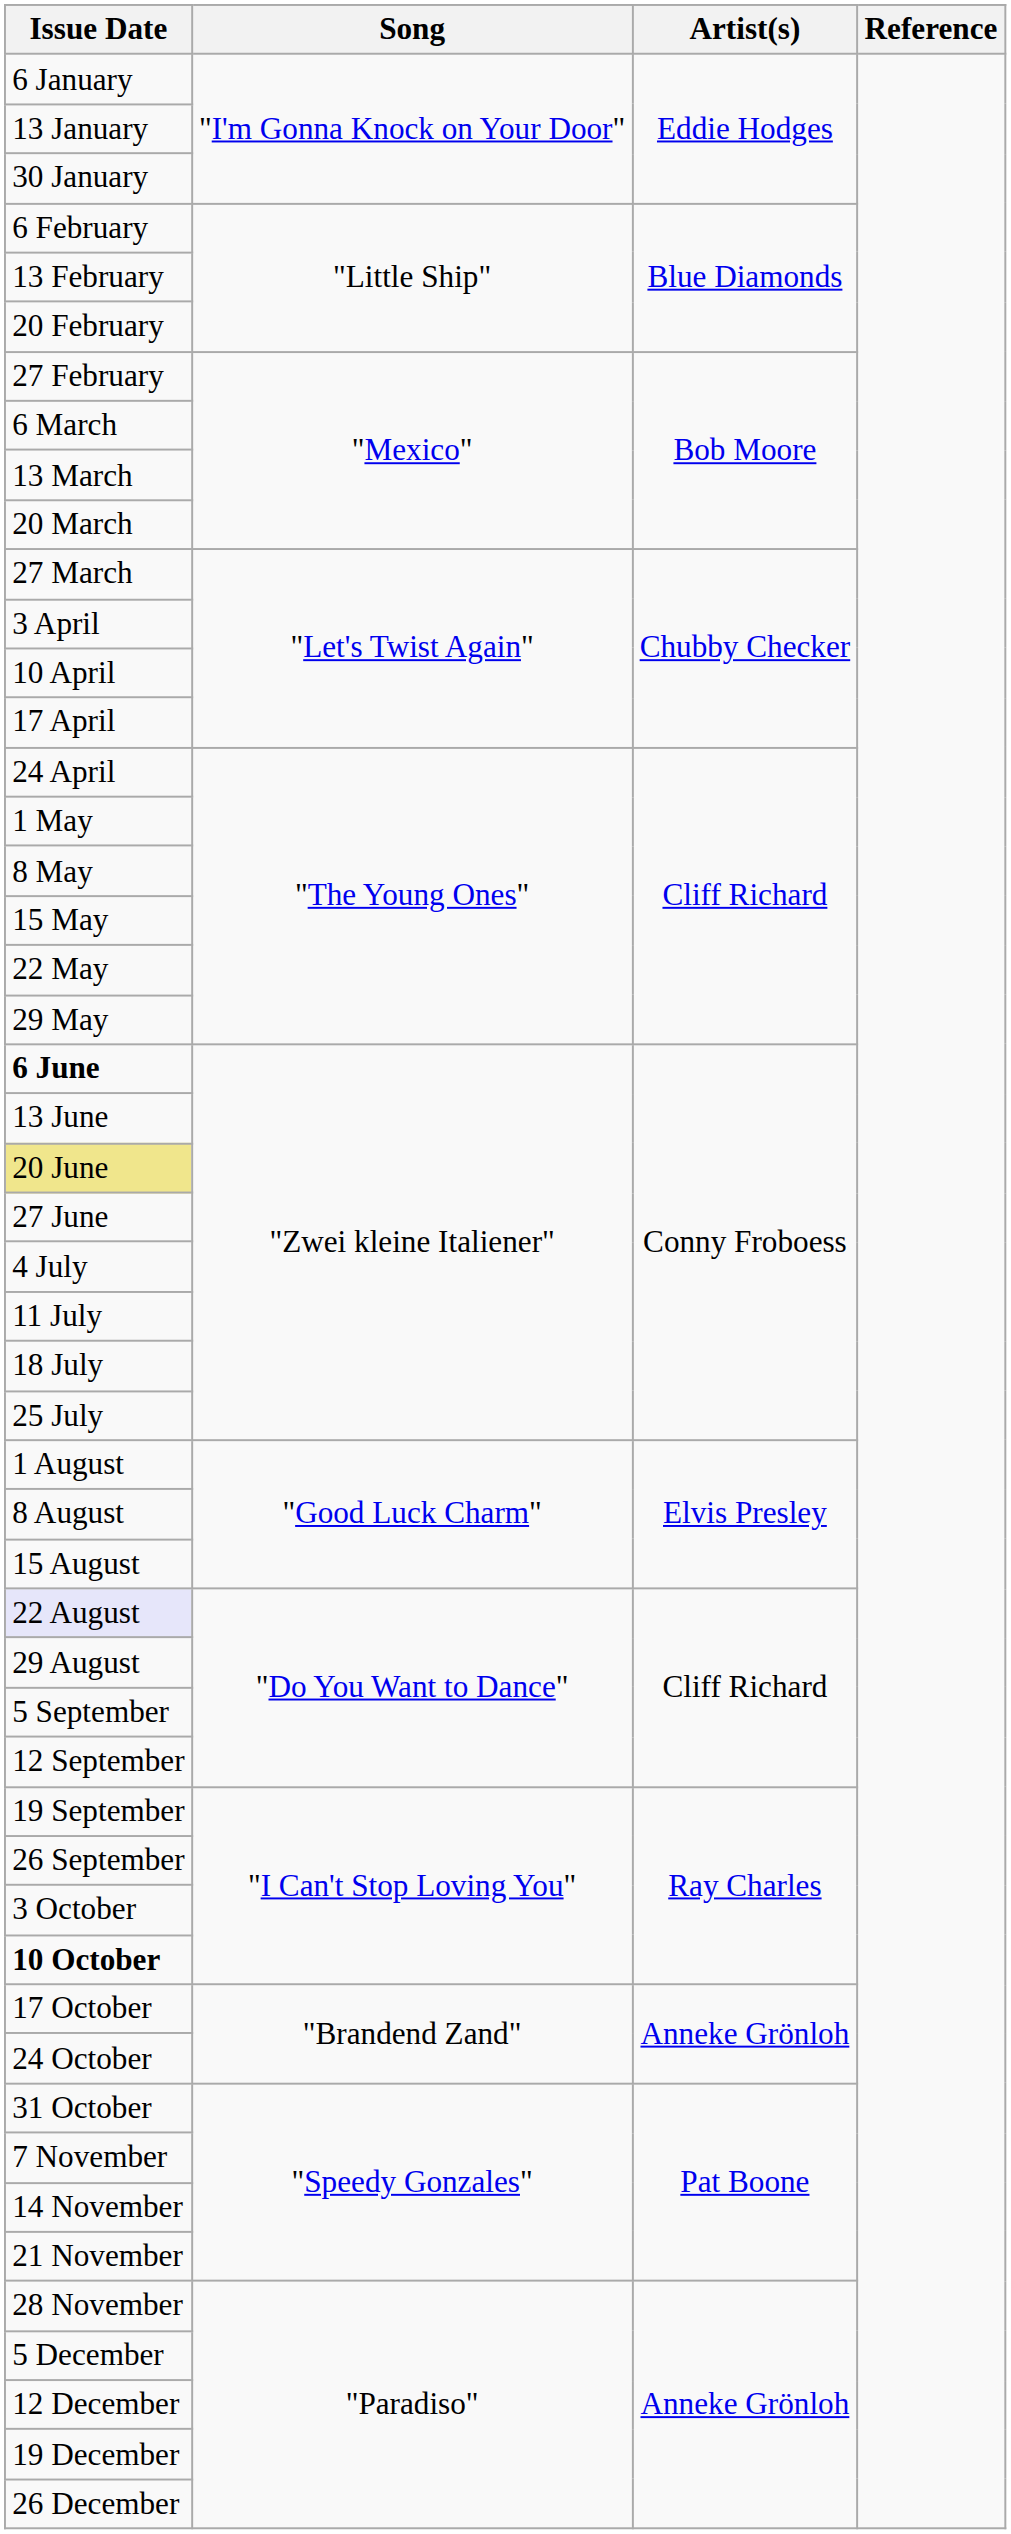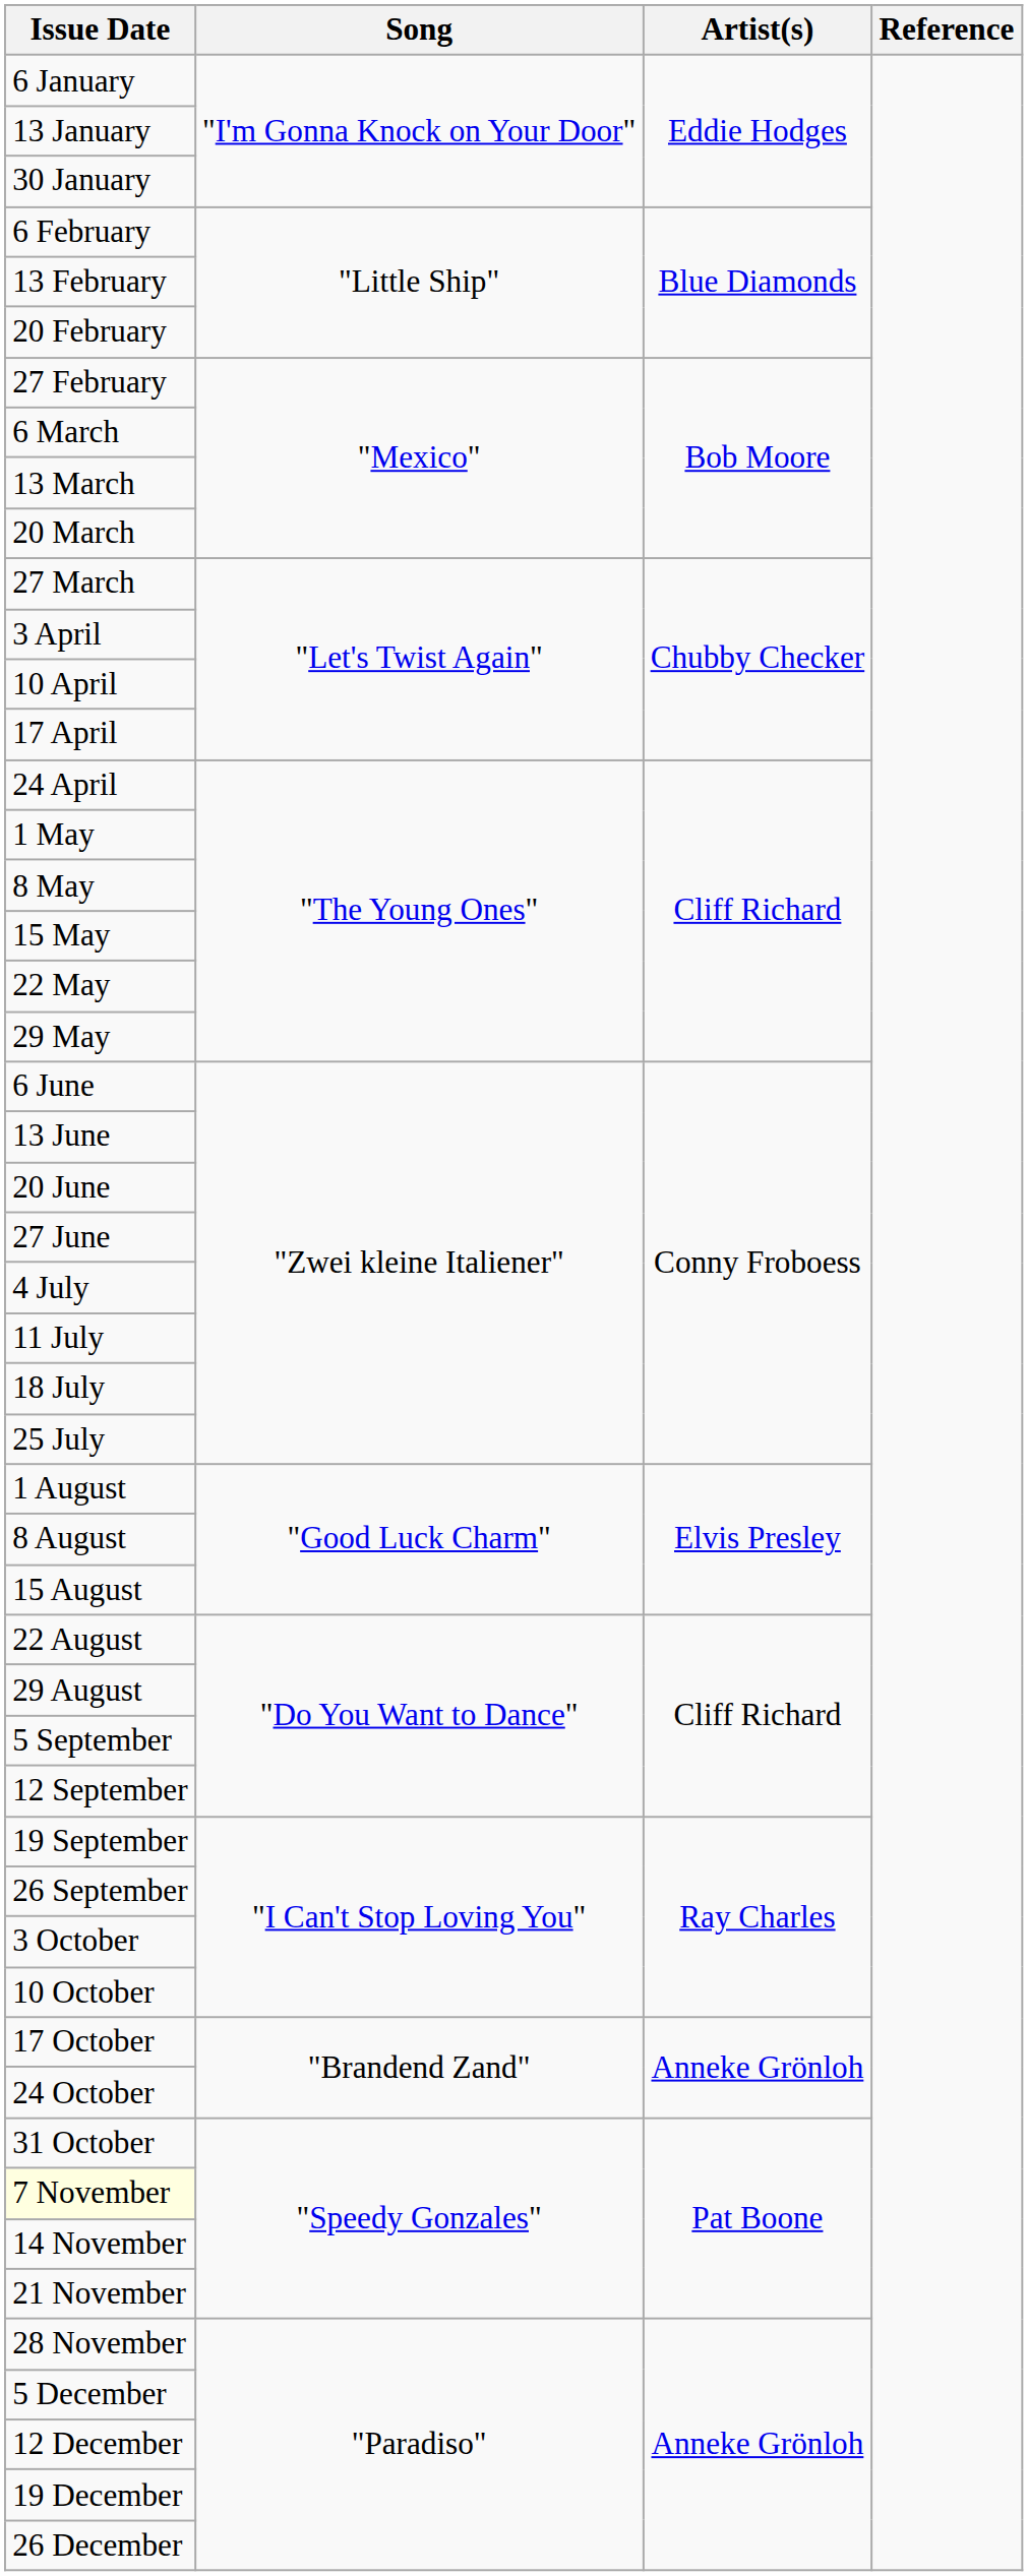6 June | Issue Date: bold -> normal
20 June | Issue Date: khaki background -> no background
22 August | Issue Date: lavender background -> no background
10 October | Issue Date: bold -> normal
7 November | Issue Date: no background -> lightyellow background
